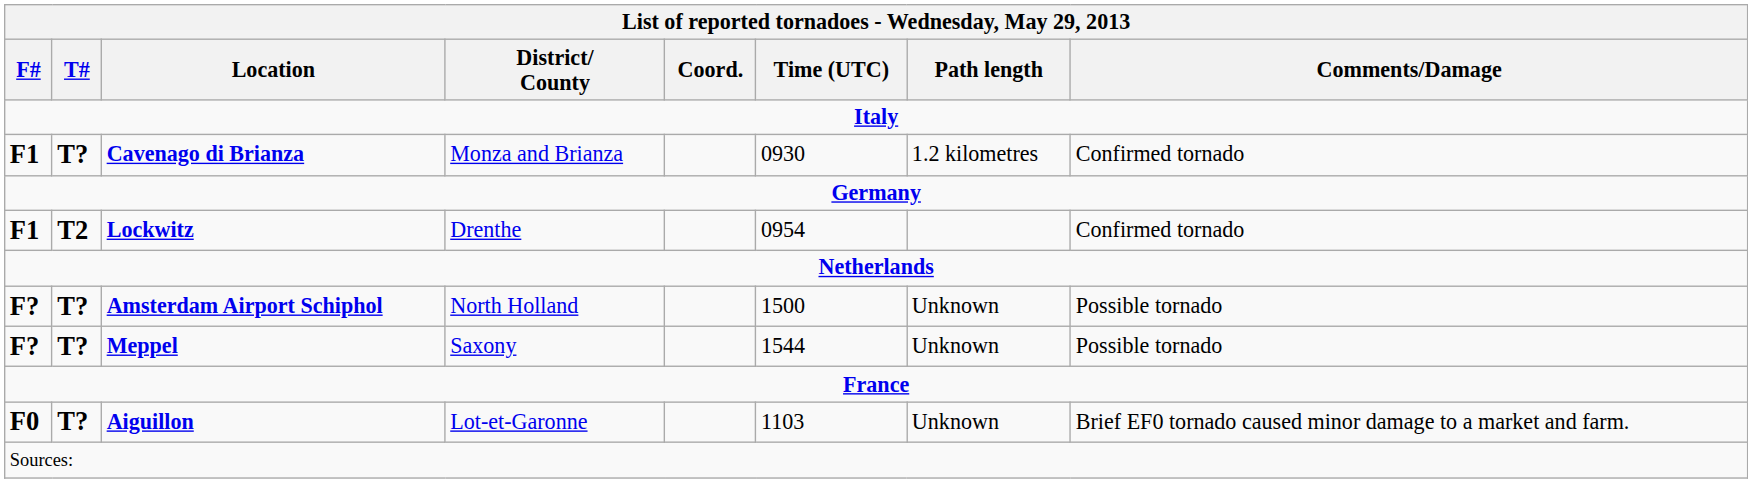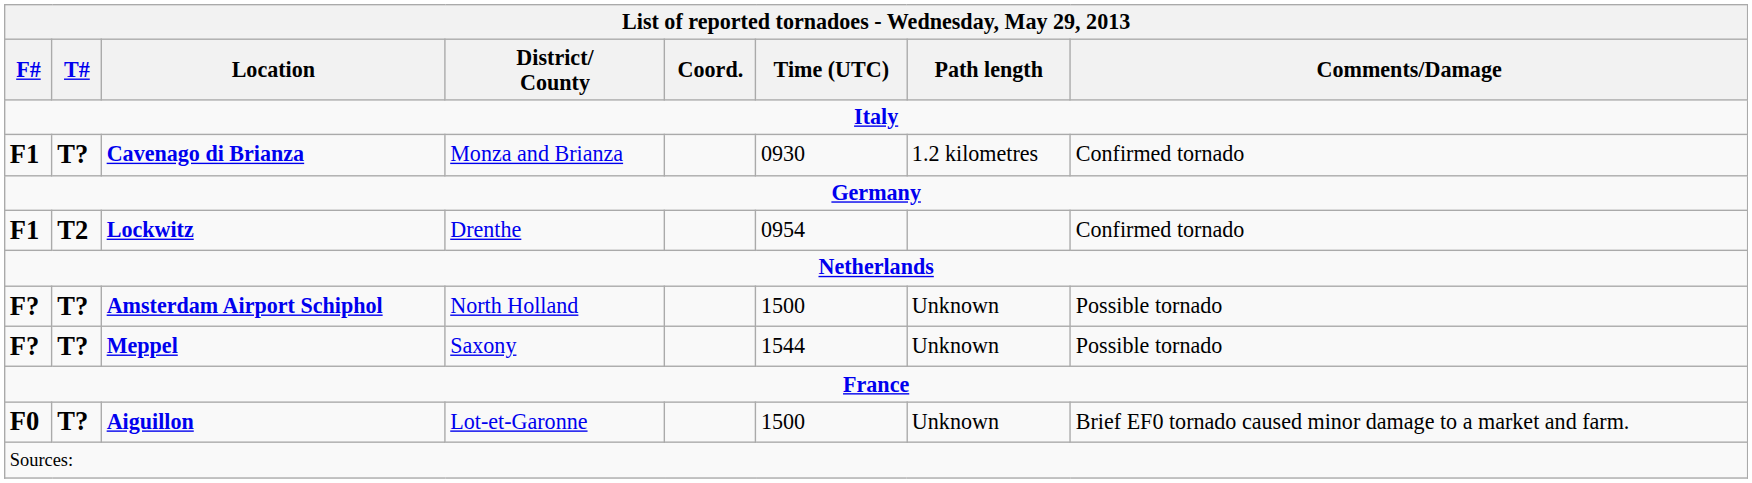Aiguillon | Time (UTC): 1103 -> 1500
